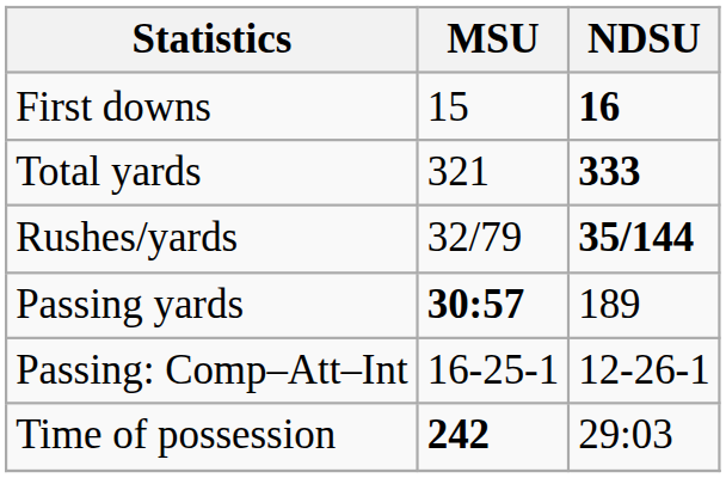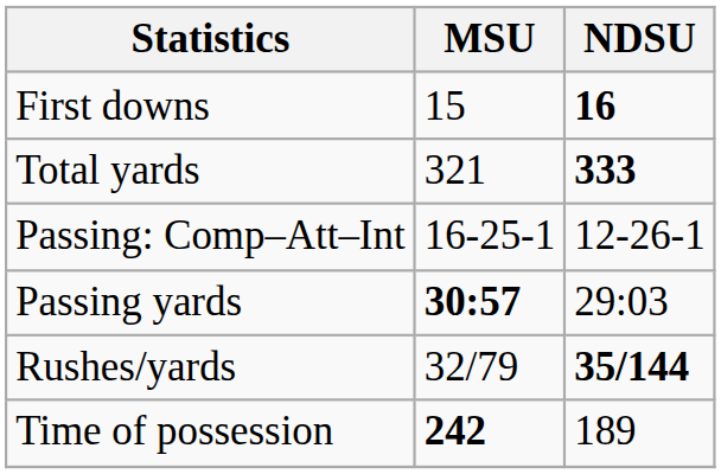rows swapped: Rushes/yards <-> Passing: Comp–Att–Int
Passing yards | NDSU: 189 -> 29:03
Time of possession | NDSU: 29:03 -> 189
